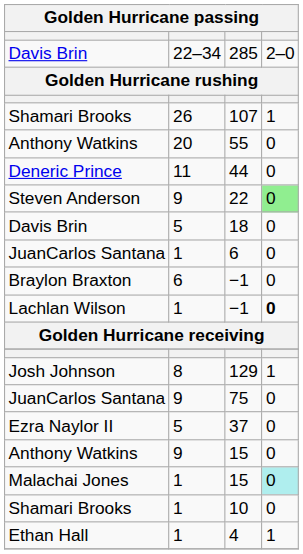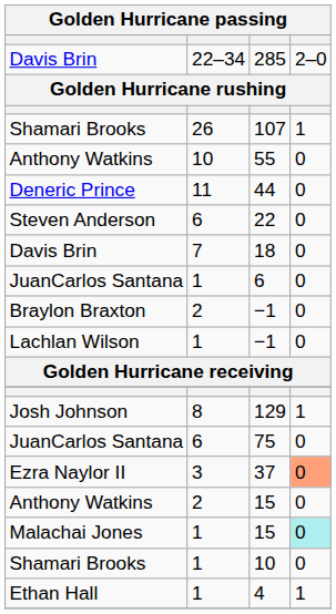55 | column 2: 20 -> 10
22 | column 2: 9 -> 6
22 | column 4: lightgreen background -> no background
18 | column 2: 5 -> 7
Braylon Braxton / −1 | column 2: 6 -> 2
Lachlan Wilson / −1 | column 4: bold -> normal
75 | column 2: 9 -> 6
37 | column 2: 5 -> 3
37 | column 4: no background -> lightsalmon background
Anthony Watkins / 15 | column 2: 9 -> 2
